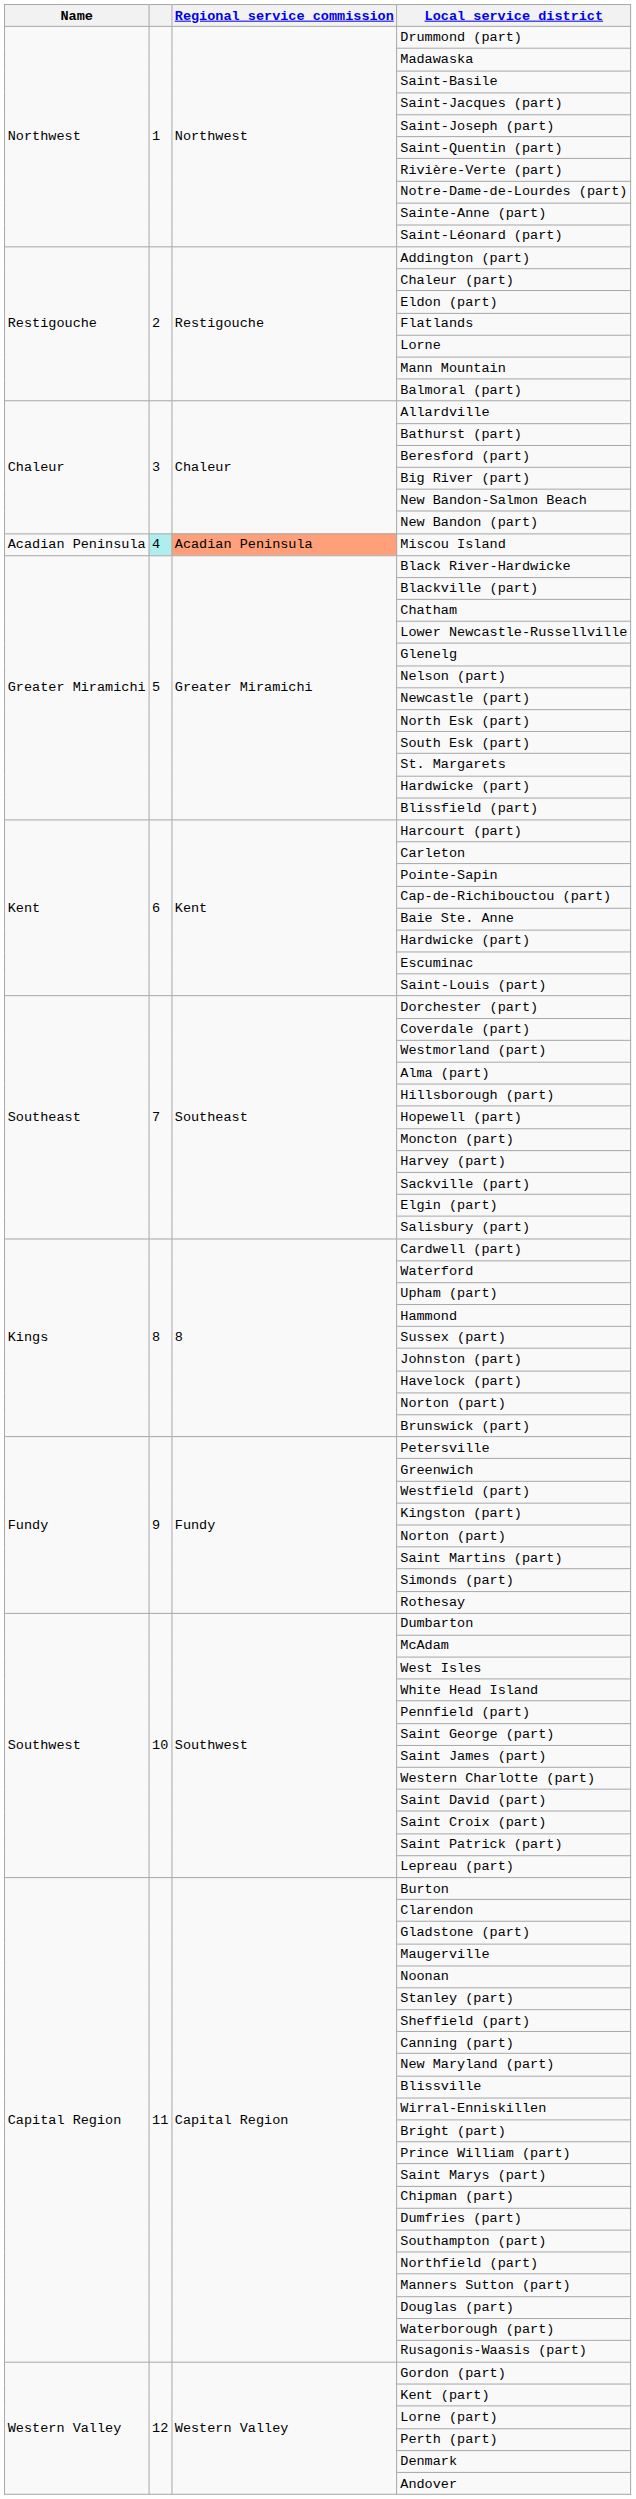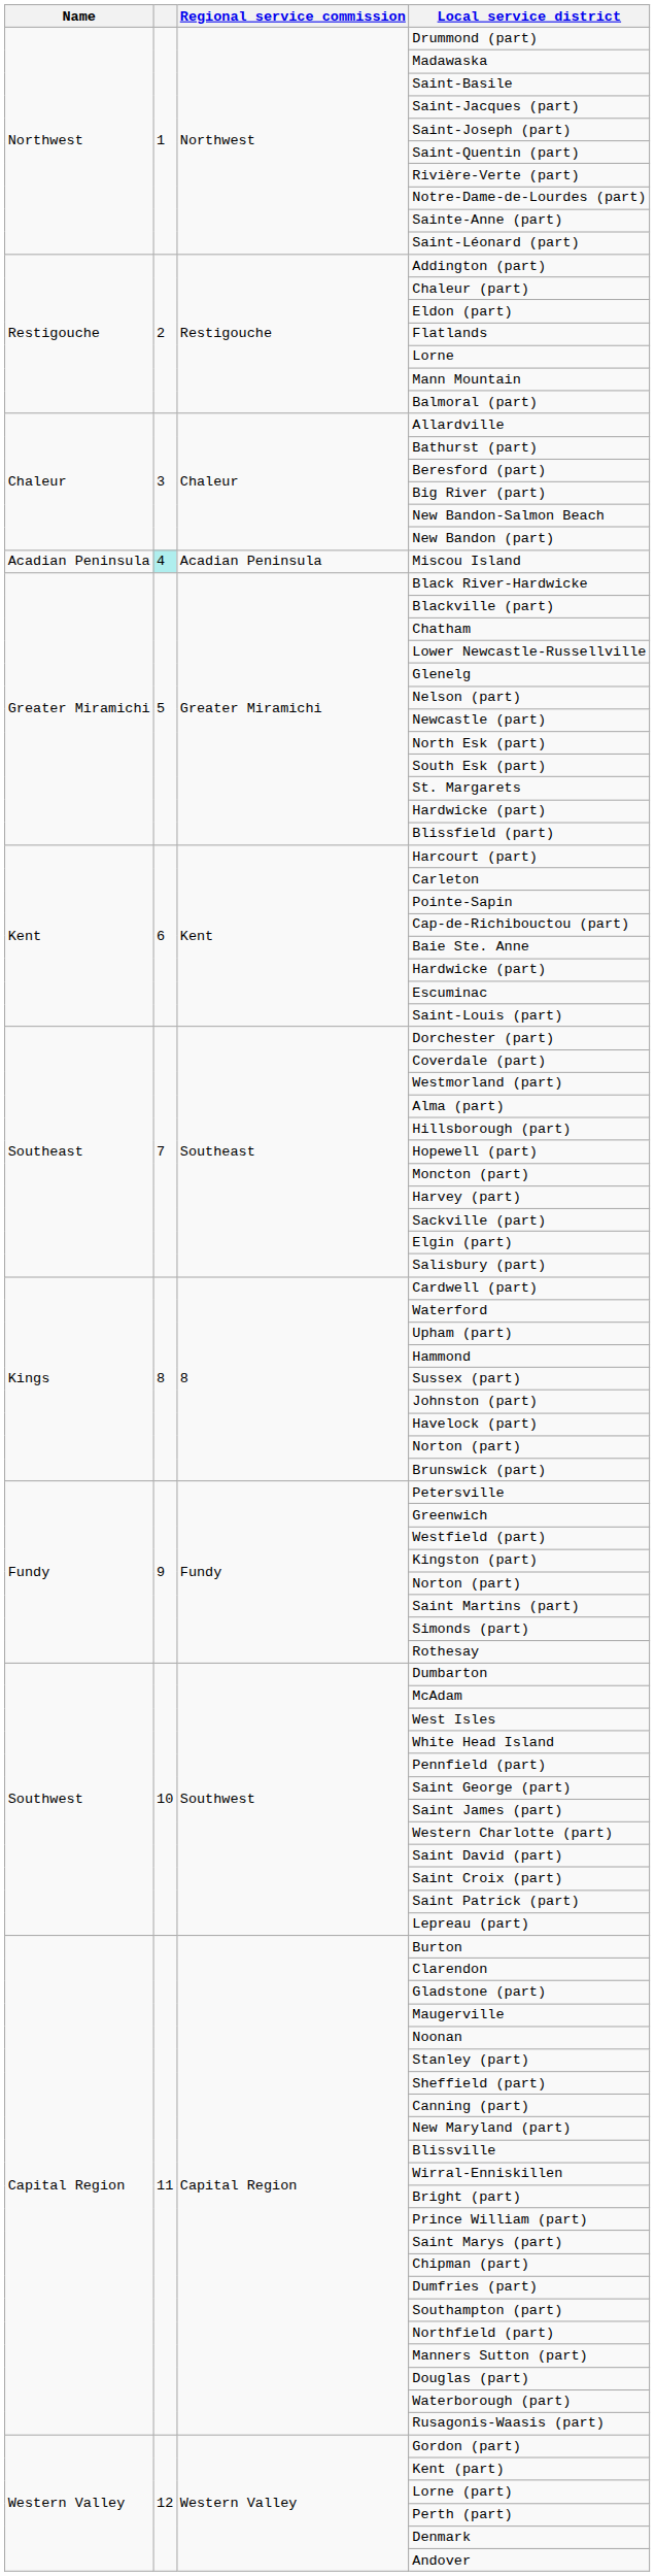Miscou Island | Regional service commission: lightsalmon background -> no background
